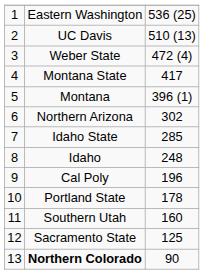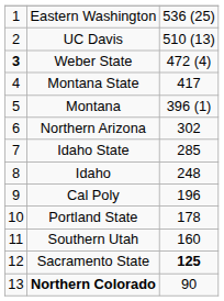Weber State | column 1: normal -> bold
Sacramento State | column 3: normal -> bold
